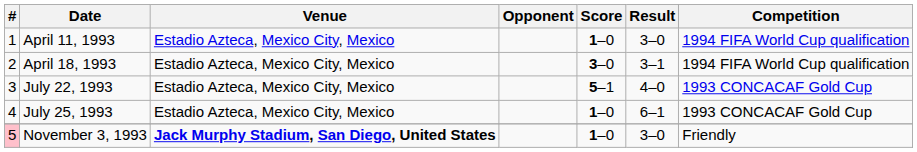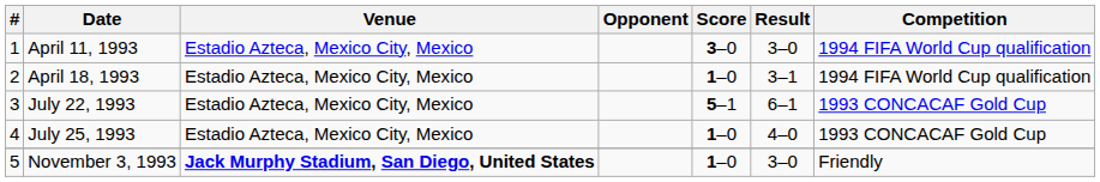April 11, 1993 | Score: 1–0 -> 3–0
April 18, 1993 | Score: 3–0 -> 1–0
July 22, 1993 | Result: 4–0 -> 6–1
July 25, 1993 | Result: 6–1 -> 4–0
November 3, 1993 | #: pink background -> no background
